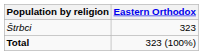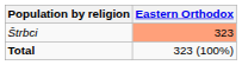Štrbci | Eastern Orthodox: no background -> lightsalmon background
